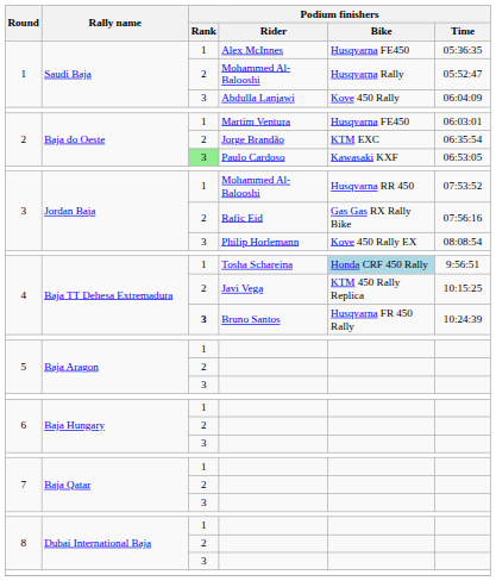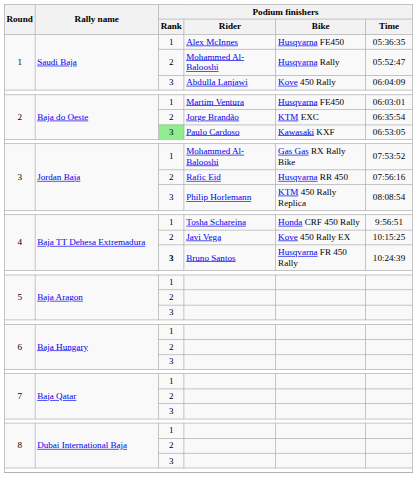3 / Mohammed Al-Balooshi | Podium finishers / Bike: Husqvarna RR 450 -> Gas Gas RX Rally Bike
Rafic Eid | Podium finishers / Bike: Gas Gas RX Rally Bike -> Husqvarna RR 450
Philip Horlemann | Podium finishers / Bike: Kove 450 Rally EX -> KTM 450 Rally Replica
Tosha Schareina | Podium finishers / Bike: lightblue background -> no background
Javi Vega | Podium finishers / Bike: KTM 450 Rally Replica -> Kove 450 Rally EX
